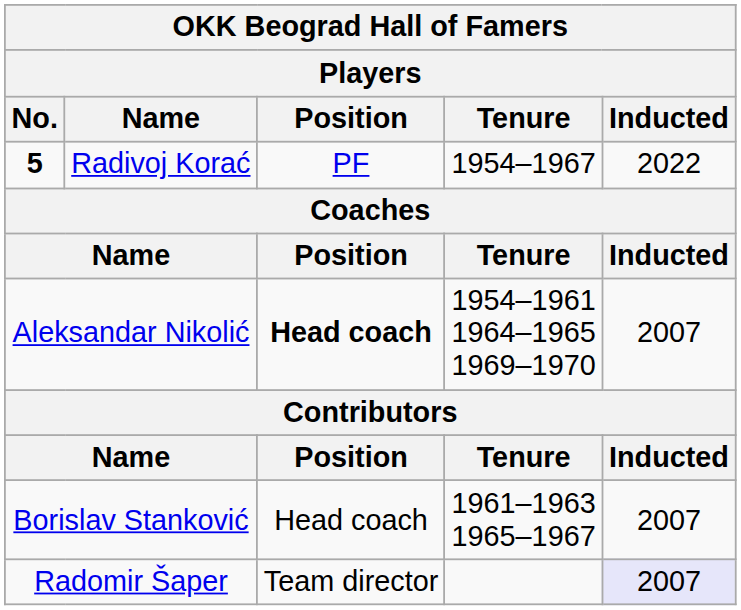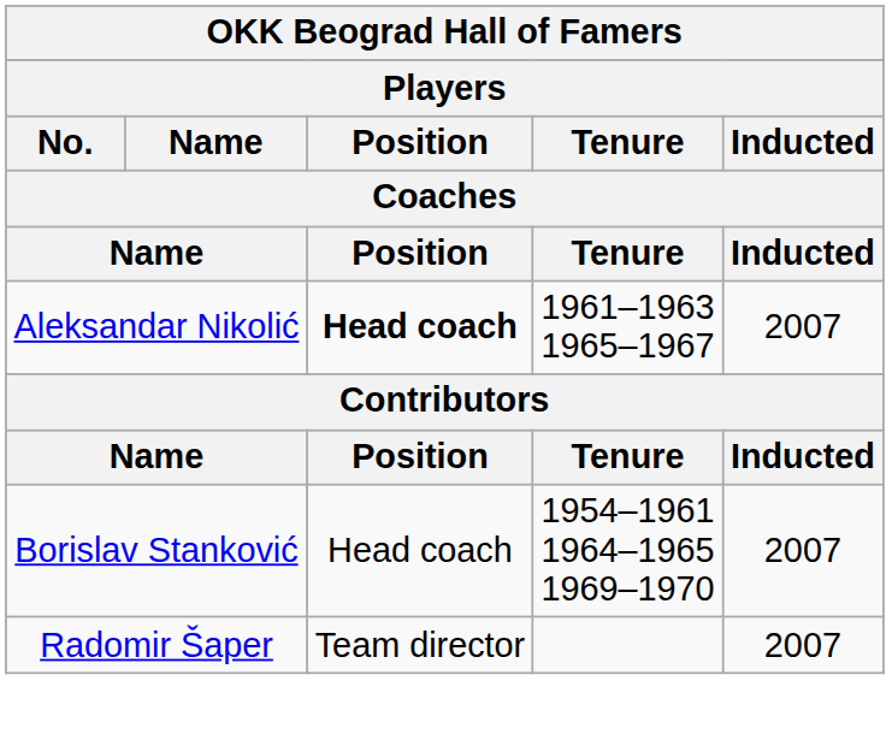- row: 5 | Radivoj Korać | PF | 1954–1967 | 2022
Aleksandar Nikolić | Tenure: 1954–1961 1964–1965 1969–1970 -> 1961–1963 1965–1967
Borislav Stanković | Tenure: 1961–1963 1965–1967 -> 1954–1961 1964–1965 1969–1970
Radomir Šaper | Inducted: lavender background -> no background
